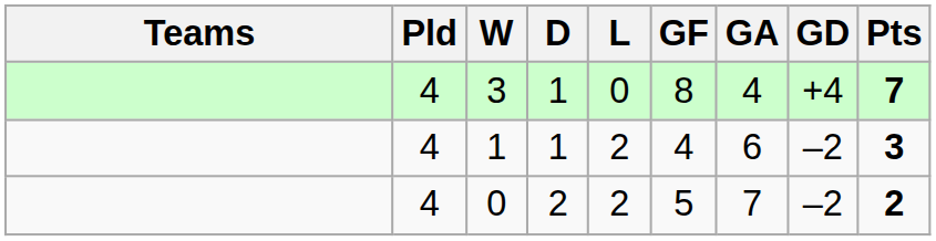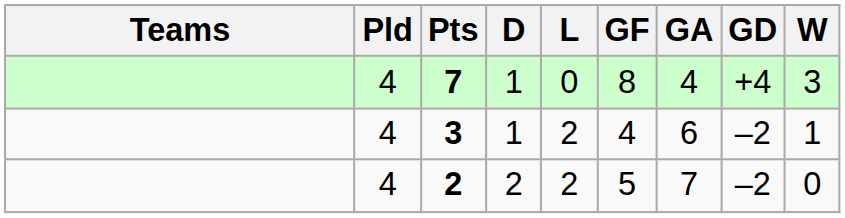columns swapped: W <-> Pts
